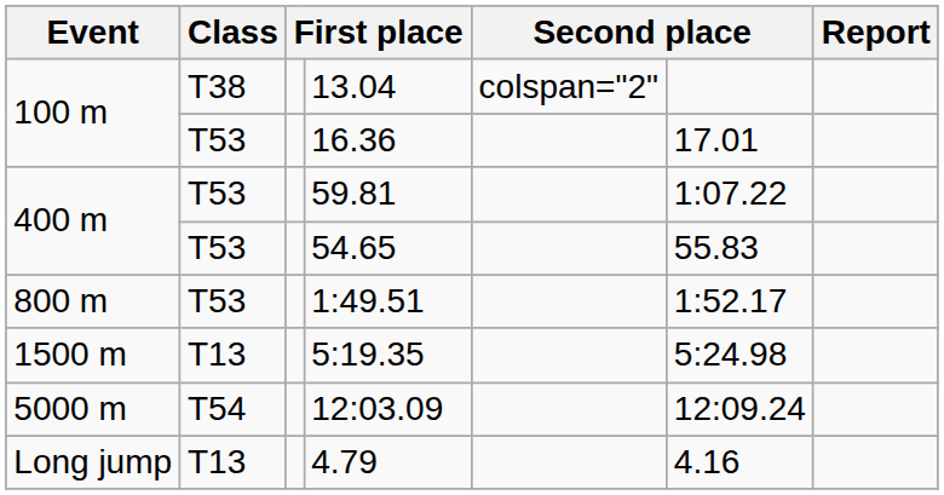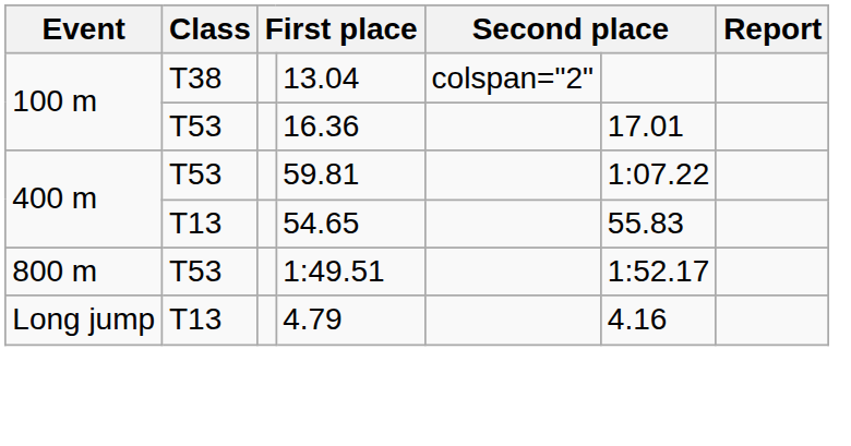54.65 | Class: T53 -> T13
- row: 1500 m | T13 | 5:19.35 | 5:24.98
- row: 5000 m | T54 | 12:03.09 | 12:09.24
